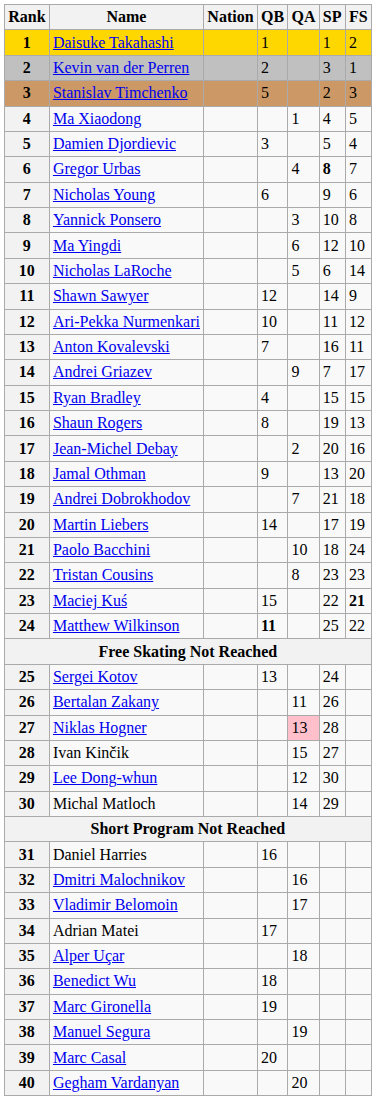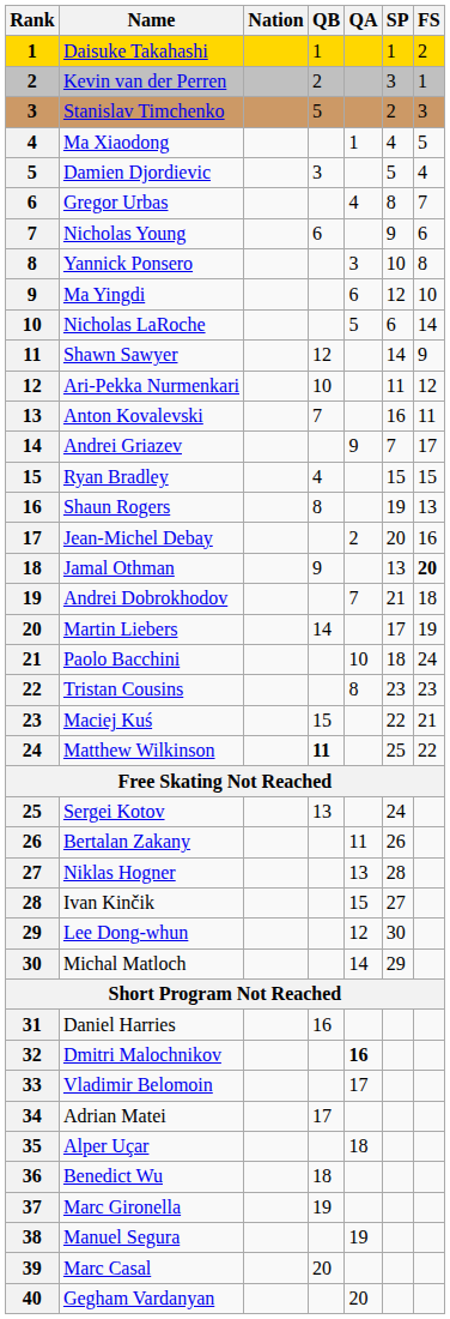Gregor Urbas | SP: bold -> normal
Jamal Othman | FS: normal -> bold
Maciej Kuś | FS: bold -> normal
Niklas Hogner | QA: pink background -> no background
Dmitri Malochnikov | QA: normal -> bold
